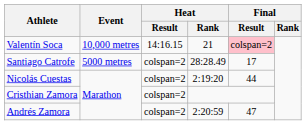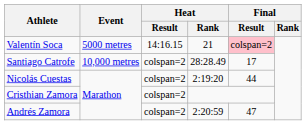Valentín Soca | Event: 10,000 metres -> 5000 metres
Santiago Catrofe | Event: 5000 metres -> 10,000 metres
